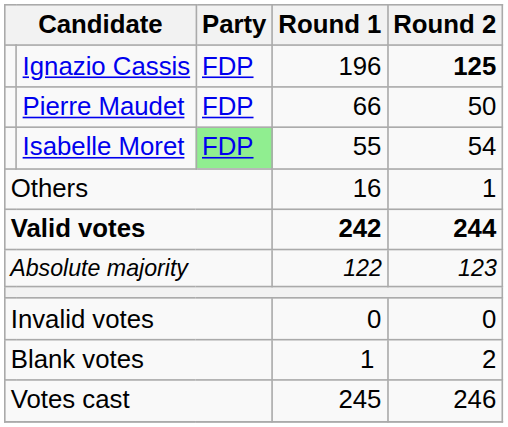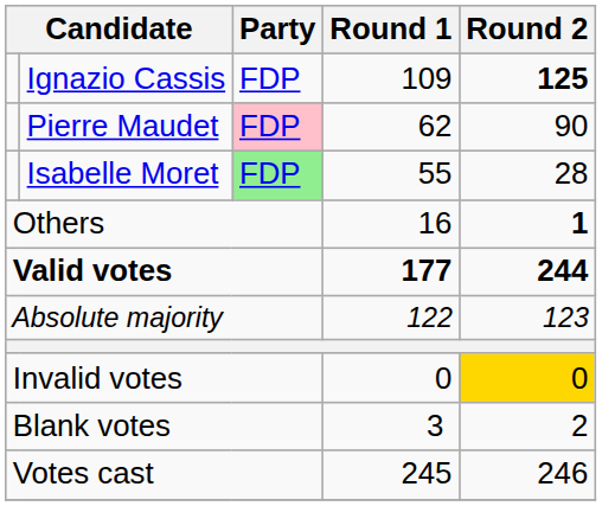Ignazio Cassis | Round 1: 196 -> 109
Pierre Maudet | Party: no background -> pink background
Pierre Maudet | Round 1: 66 -> 62
Pierre Maudet | Round 2: 50 -> 90
Isabelle Moret | Round 2: 54 -> 28
Others | Round 2: normal -> bold
Valid votes | Round 1: 242 -> 177
Invalid votes | Round 2: no background -> gold background
Blank votes | Round 1: 1 -> 3
